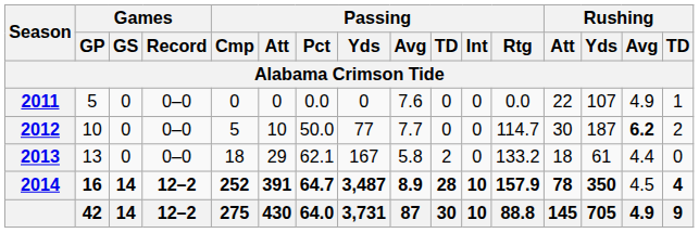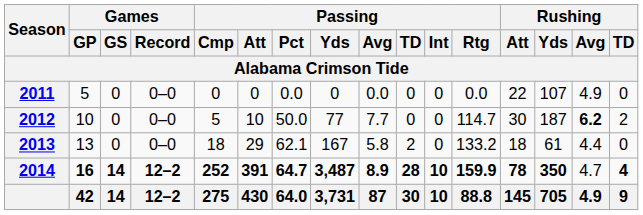2011 | Passing / Avg: 7.6 -> 0.0
2011 | Rushing / TD: 1 -> 0
2014 | Passing / Rtg: 157.9 -> 159.9
2014 | Rushing / Avg: 4.5 -> 4.7
